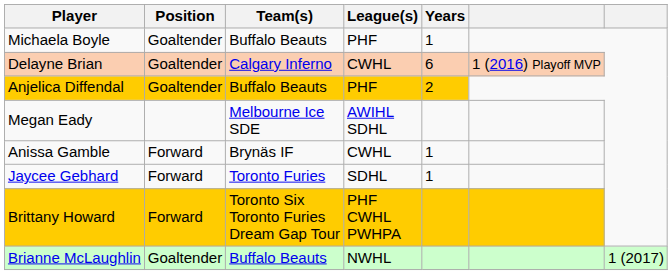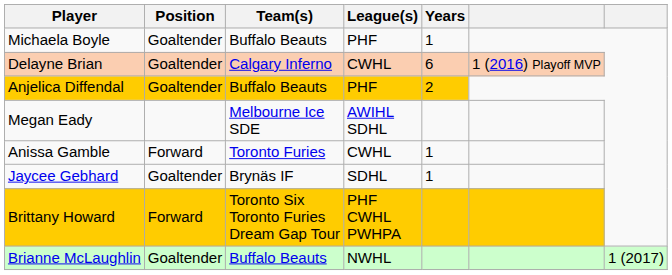Anissa Gamble | Team(s): Brynäs IF -> Toronto Furies
Jaycee Gebhard | Position: Forward -> Goaltender
Jaycee Gebhard | Team(s): Toronto Furies -> Brynäs IF
